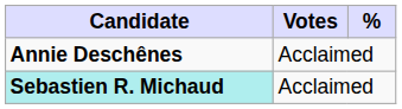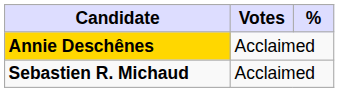Annie Deschênes | Candidate: no background -> gold background
Sebastien R. Michaud | Candidate: paleturquoise background -> no background
